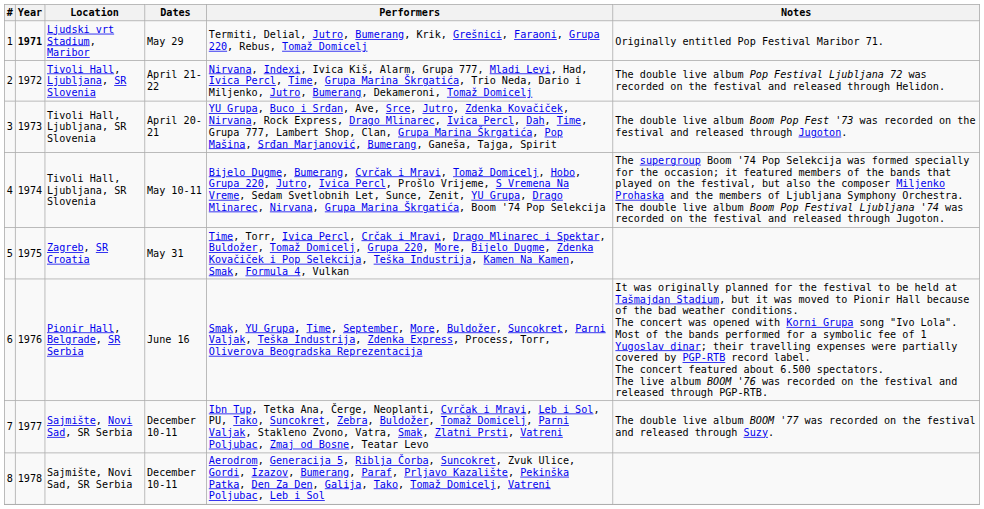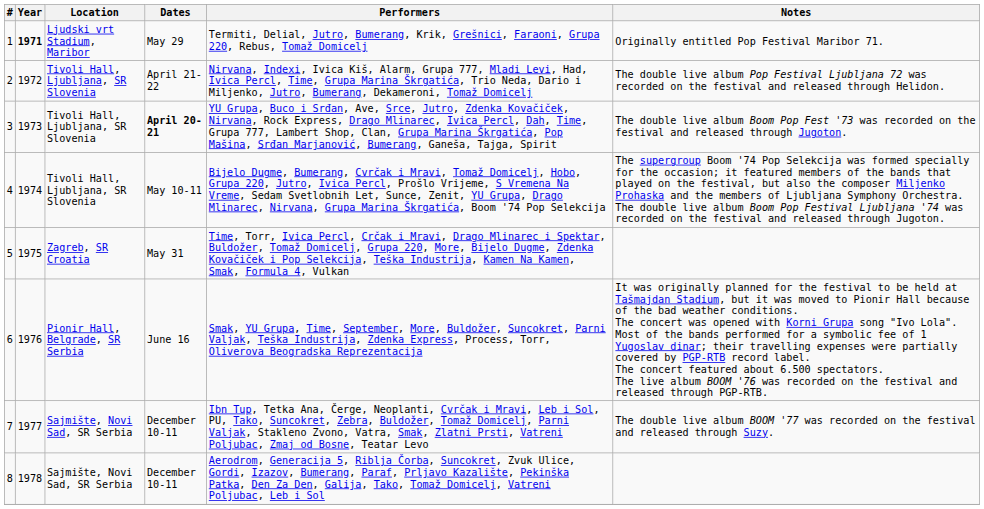3 | Dates: normal -> bold
